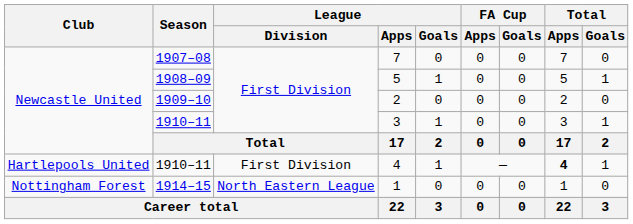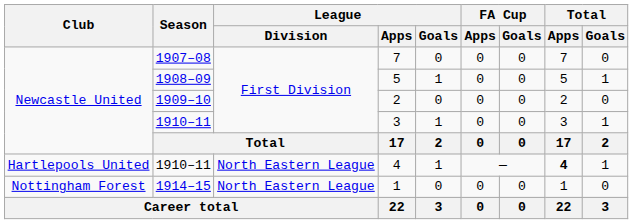row 8 | League / Division: First Division -> North Eastern League
